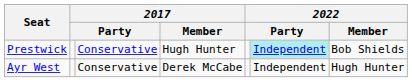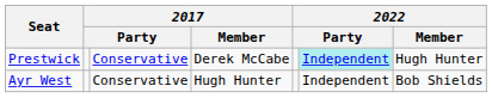Prestwick | 2017 / Member: Hugh Hunter -> Derek McCabe
Prestwick | 2022 / Member: Bob Shields -> Hugh Hunter
Ayr West | 2017 / Member: Derek McCabe -> Hugh Hunter
Ayr West | 2022 / Member: Hugh Hunter -> Bob Shields
